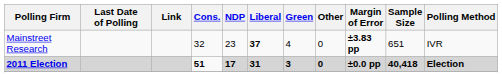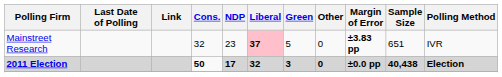Mainstreet Research | Liberal: no background -> pink background
Mainstreet Research | Green: 4 -> 5
2011 Election | Cons.: 51 -> 50
2011 Election | Liberal: 31 -> 32
2011 Election | Sample Size: 40,418 -> 40,438
